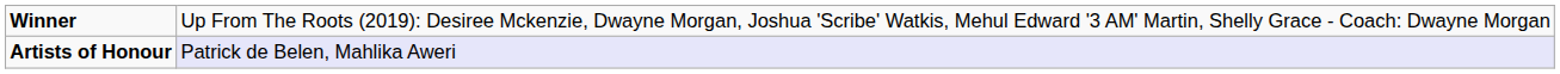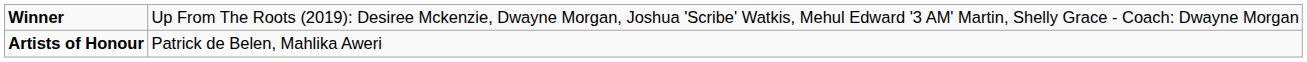Artists of Honour | column 2: lavender background -> no background
